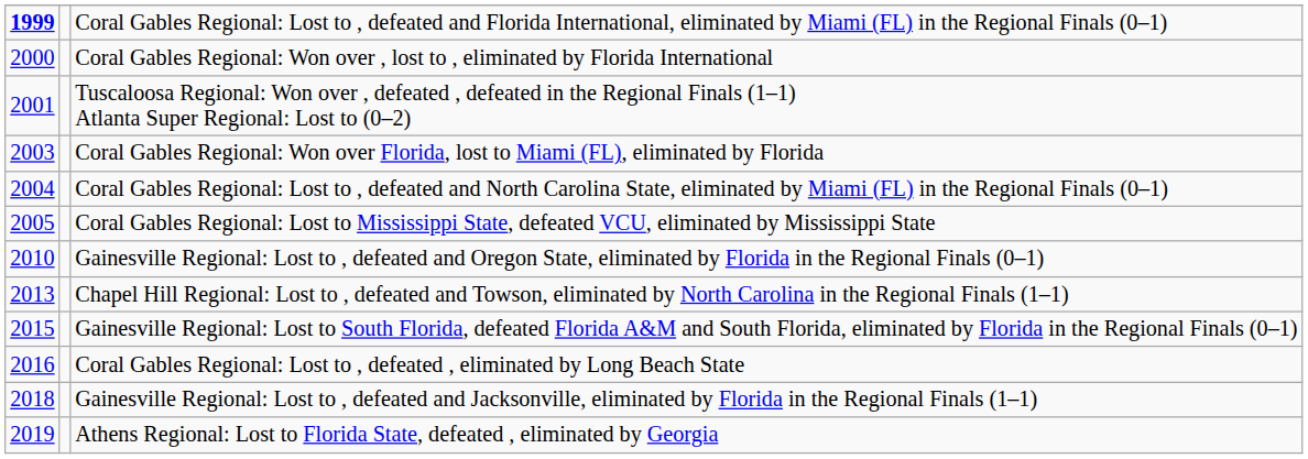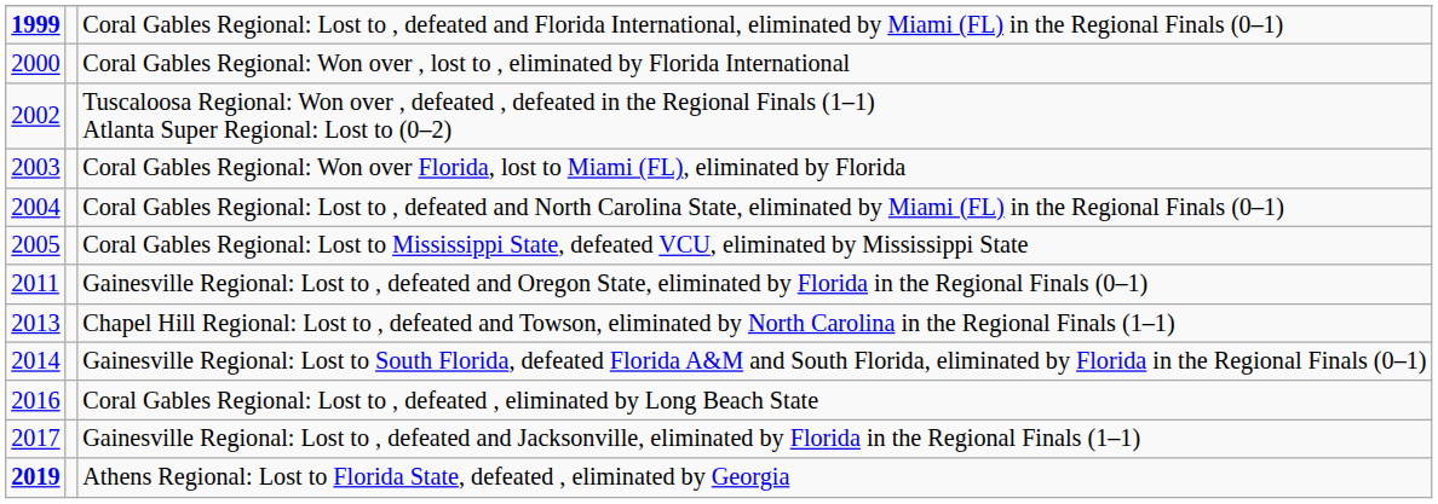row 3 | column 1: 2001 -> 2002
row 7 | column 1: 2010 -> 2011
row 9 | column 1: 2015 -> 2014
row 11 | column 1: 2018 -> 2017
row 12 | column 1: normal -> bold
